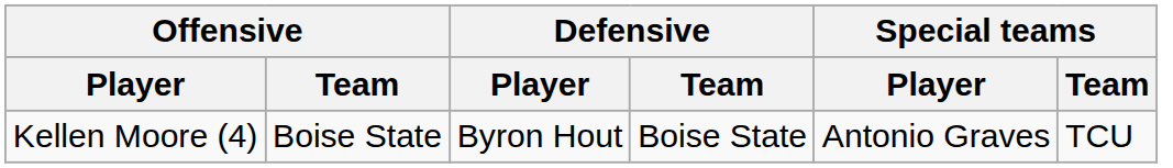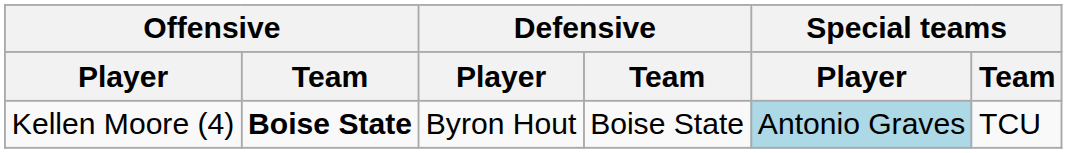Kellen Moore (4) | Offensive / Team: normal -> bold
Kellen Moore (4) | Special teams / Player: no background -> lightblue background
